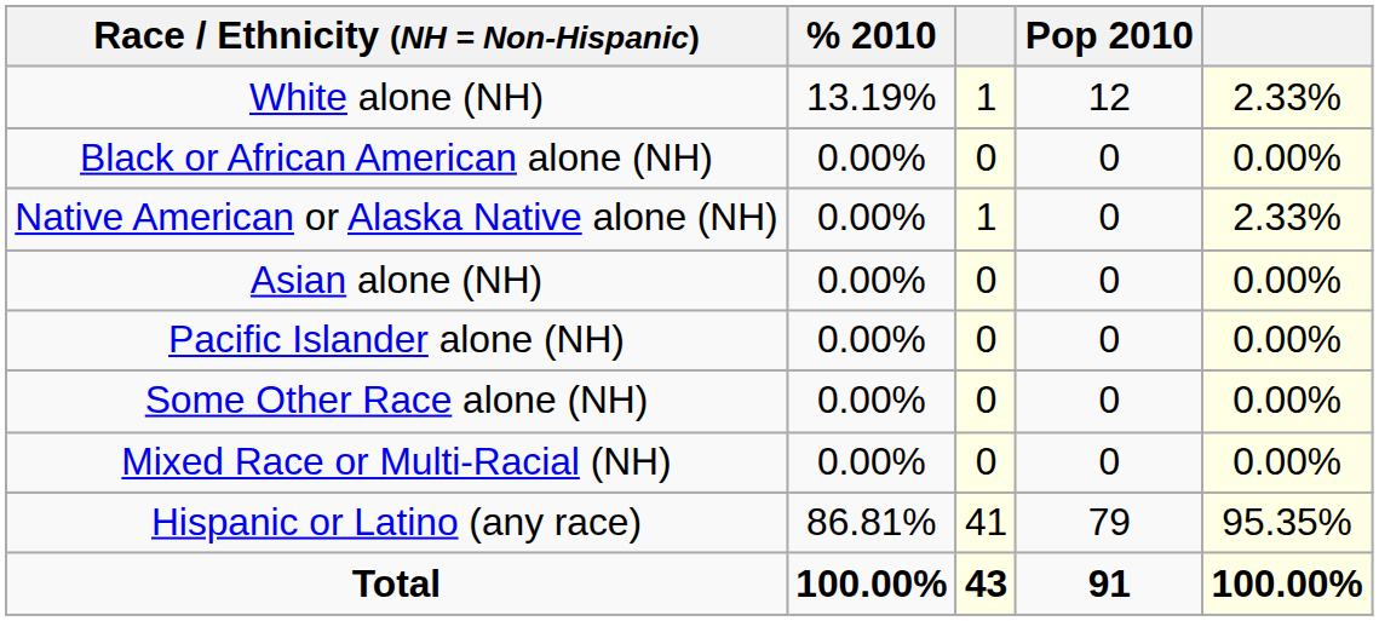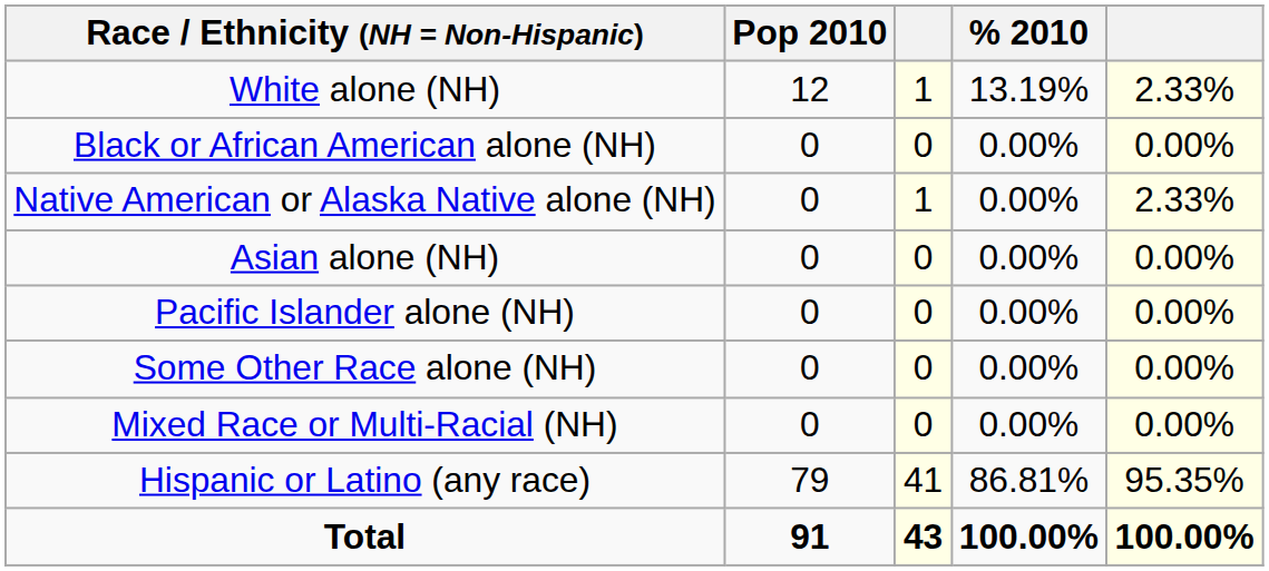columns swapped: Pop 2010 <-> % 2010
